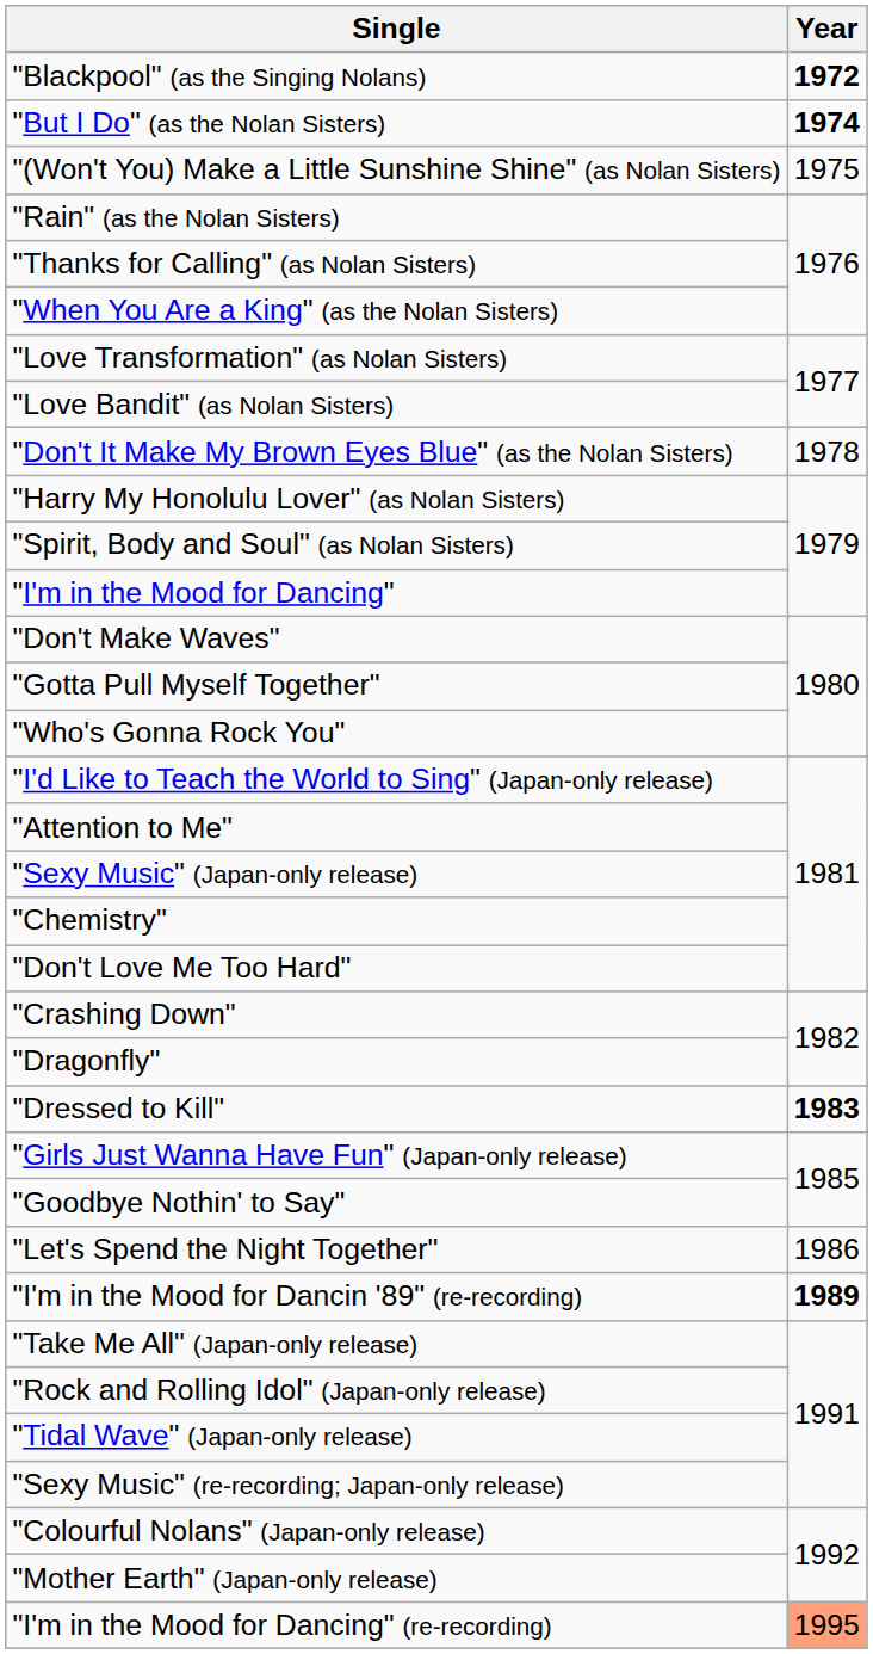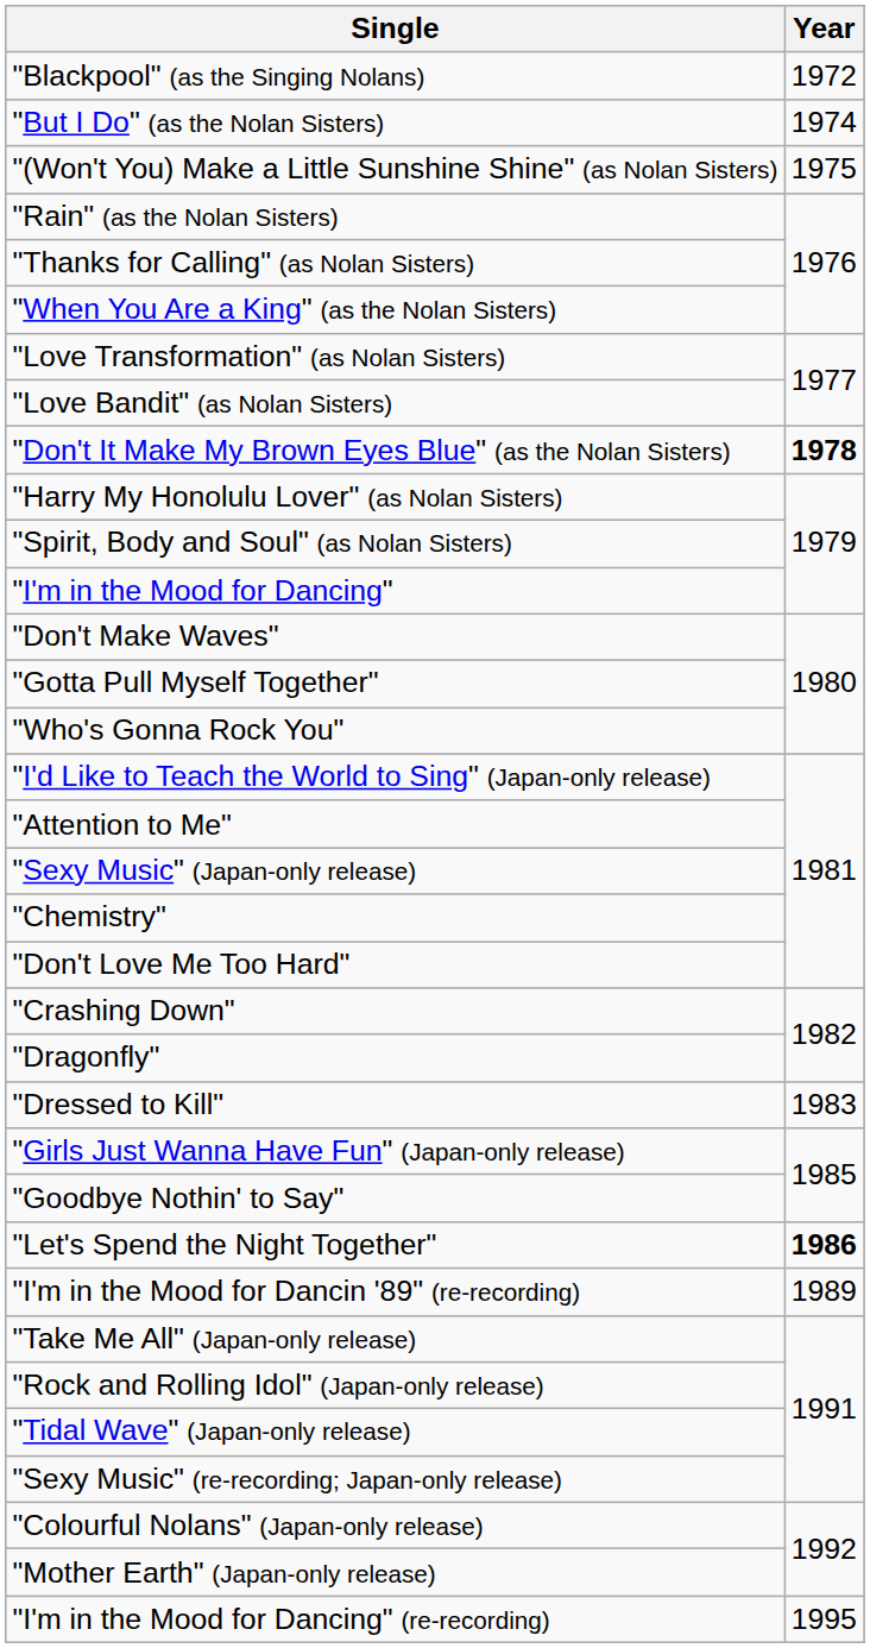"Blackpool" (as the Singing Nolans) | Year: bold -> normal
"But I Do" (as the Nolan Sisters) | Year: bold -> normal
"Don't It Make My Brown Eyes Blue" (as the Nolan Sisters) | Year: normal -> bold
"Dressed to Kill" | Year: bold -> normal
"Let's Spend the Night Together" | Year: normal -> bold
"I'm in the Mood for Dancin '89" (re-recording) | Year: bold -> normal
"I'm in the Mood for Dancing" (re-recording) | Year: lightsalmon background -> no background
